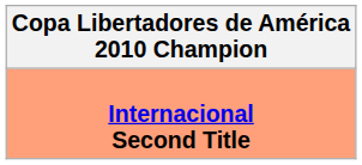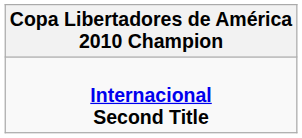row 2 | column 1: lightsalmon background -> no background
